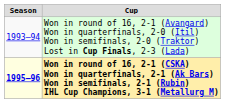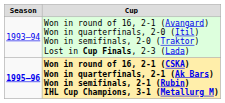row 3 | Season: lightyellow background -> no background
